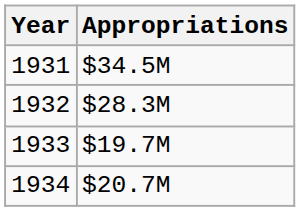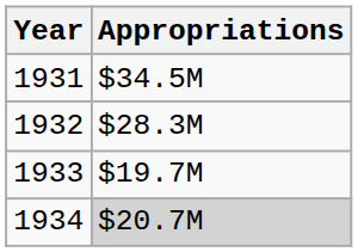1934 | Appropriations: no background -> lightgrey background
